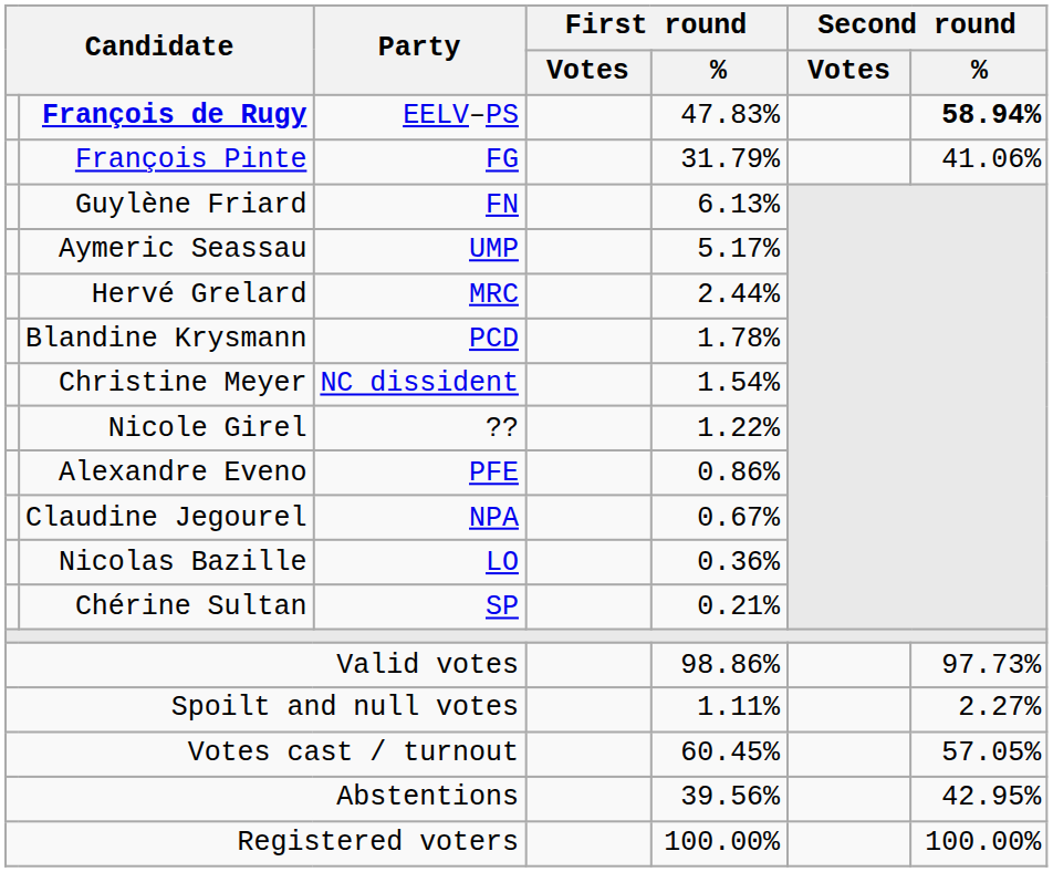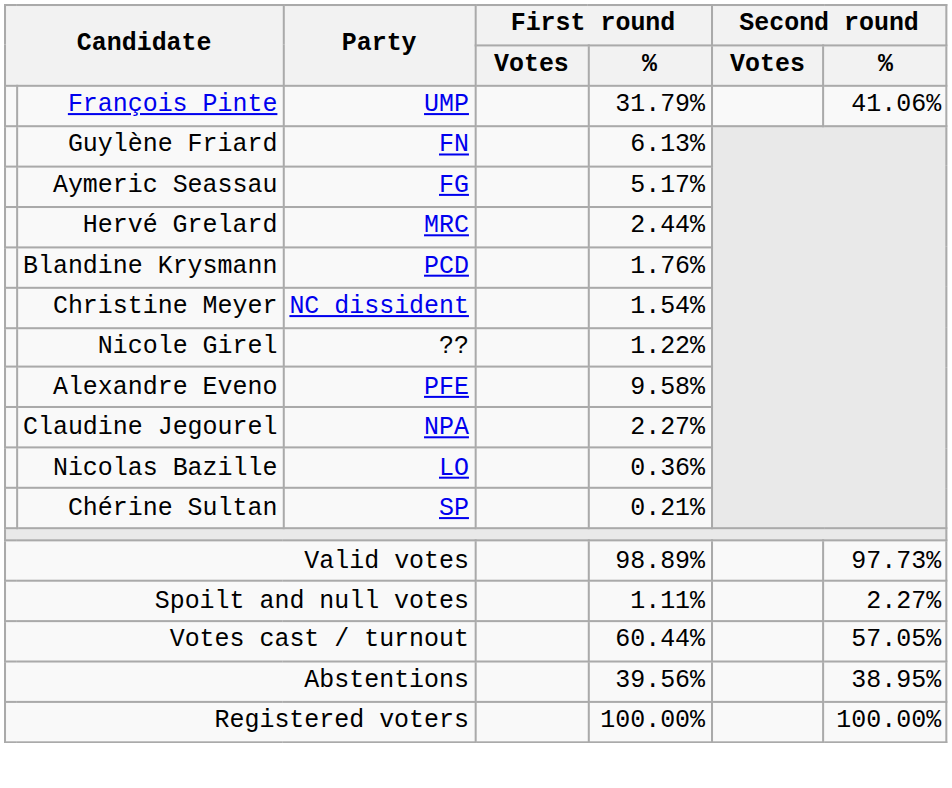- row: François de Rugy | EELV–PS | 47.83% | 58.94%
François Pinte | Party: FG -> UMP
Aymeric Seassau | Party: UMP -> FG
Blandine Krysmann | First round / %: 1.78% -> 1.76%
Alexandre Eveno | First round / %: 0.86% -> 9.58%
Claudine Jegourel | First round / %: 0.67% -> 2.27%
Valid votes | First round / %: 98.86% -> 98.89%
Votes cast / turnout | First round / %: 60.45% -> 60.44%
Abstentions | Second round / %: 42.95% -> 38.95%
